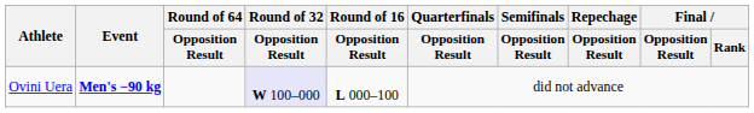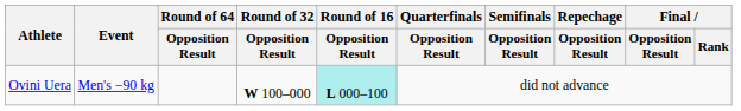Ovini Uera | Event: bold -> normal
Ovini Uera | Round of 32 / Opposition Result: lavender background -> no background
Ovini Uera | Round of 16 / Opposition Result: no background -> paleturquoise background
